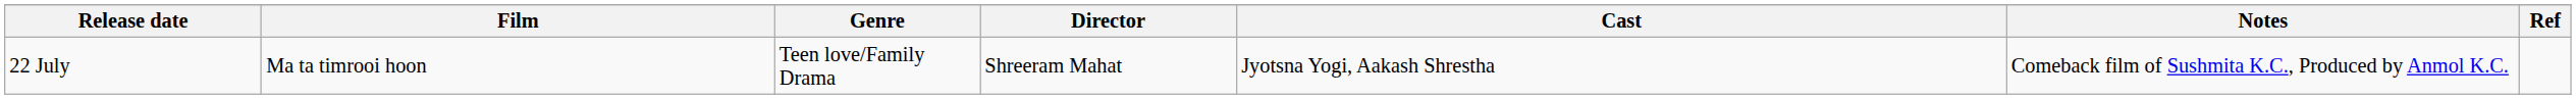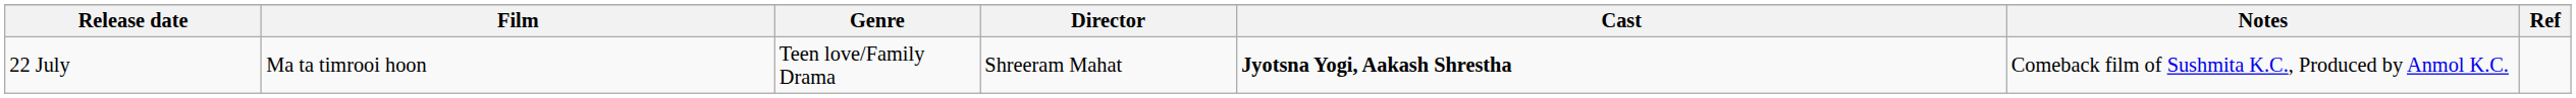22 July | Cast: normal -> bold
